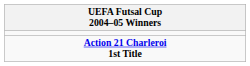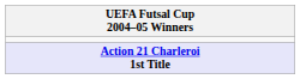row 3 | column 1: no background -> lavender background
